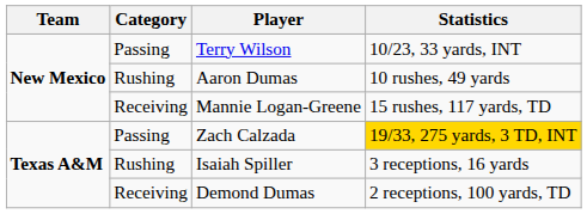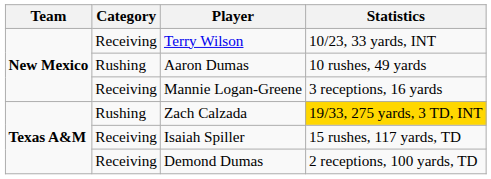Terry Wilson | Category: Passing -> Receiving
Mannie Logan-Greene | Statistics: 15 rushes, 117 yards, TD -> 3 receptions, 16 yards
Zach Calzada | Category: Passing -> Rushing
Isaiah Spiller | Category: Rushing -> Receiving
Isaiah Spiller | Statistics: 3 receptions, 16 yards -> 15 rushes, 117 yards, TD
